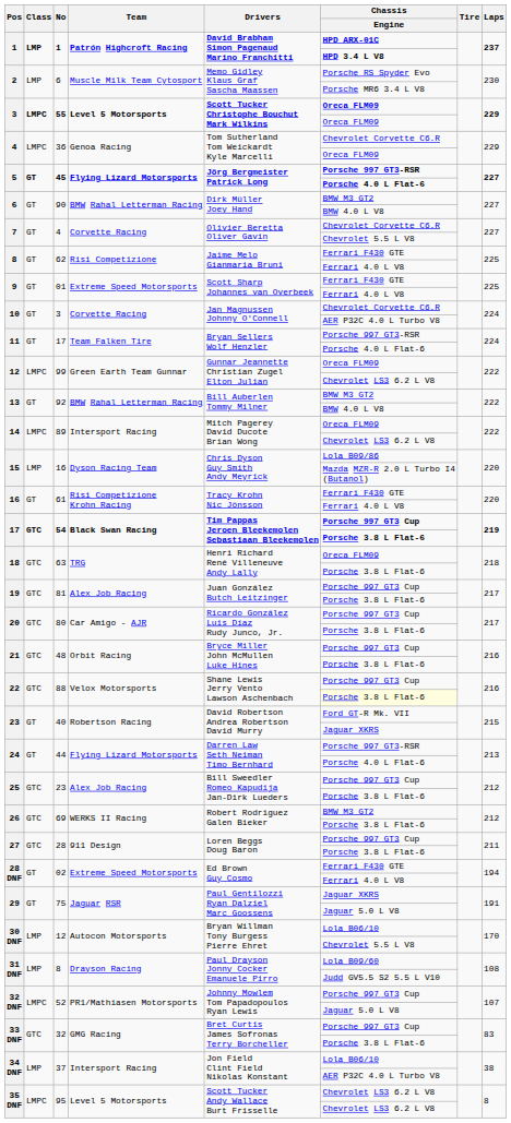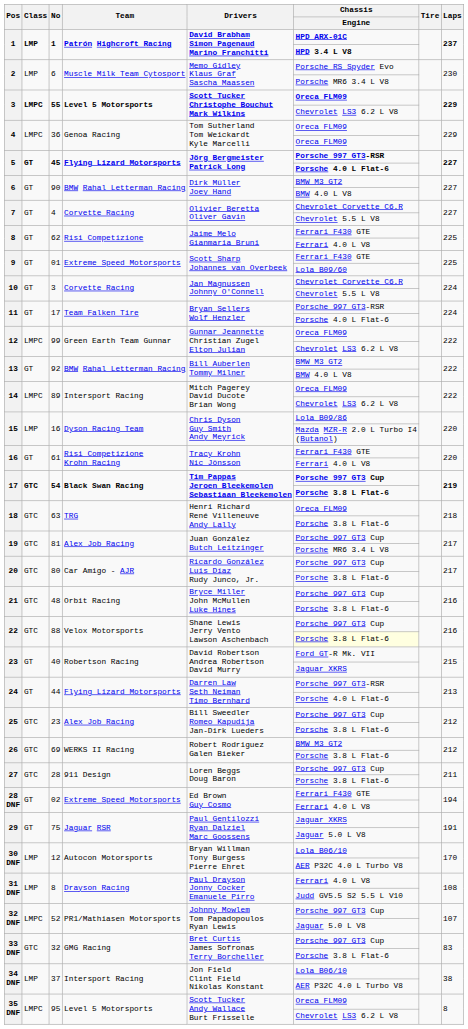row 8 | Chassis / Engine: Oreca FLM09 -> Chevrolet LS3 6.2 L V8
row 9 | Chassis / Engine: Chevrolet Corvette C6.R -> Oreca FLM09
row 20 | Chassis / Engine: Ferrari 4.0 L V8 -> Lola B09/60
row 22 | Chassis / Engine: AER P32C 4.0 L Turbo V8 -> Chevrolet 5.5 L V8
row 40 | Chassis / Engine: Porsche 3.8 L Flat-6 -> Porsche MR6 3.4 L V8
row 62 | Chassis / Engine: Chevrolet 5.5 L V8 -> AER P32C 4.0 L Turbo V8
row 63 | Chassis / Engine: Lola B09/60 -> Ferrari 4.0 L V8
row 71 | Chassis / Engine: Chevrolet LS3 6.2 L V8 -> Oreca FLM09
